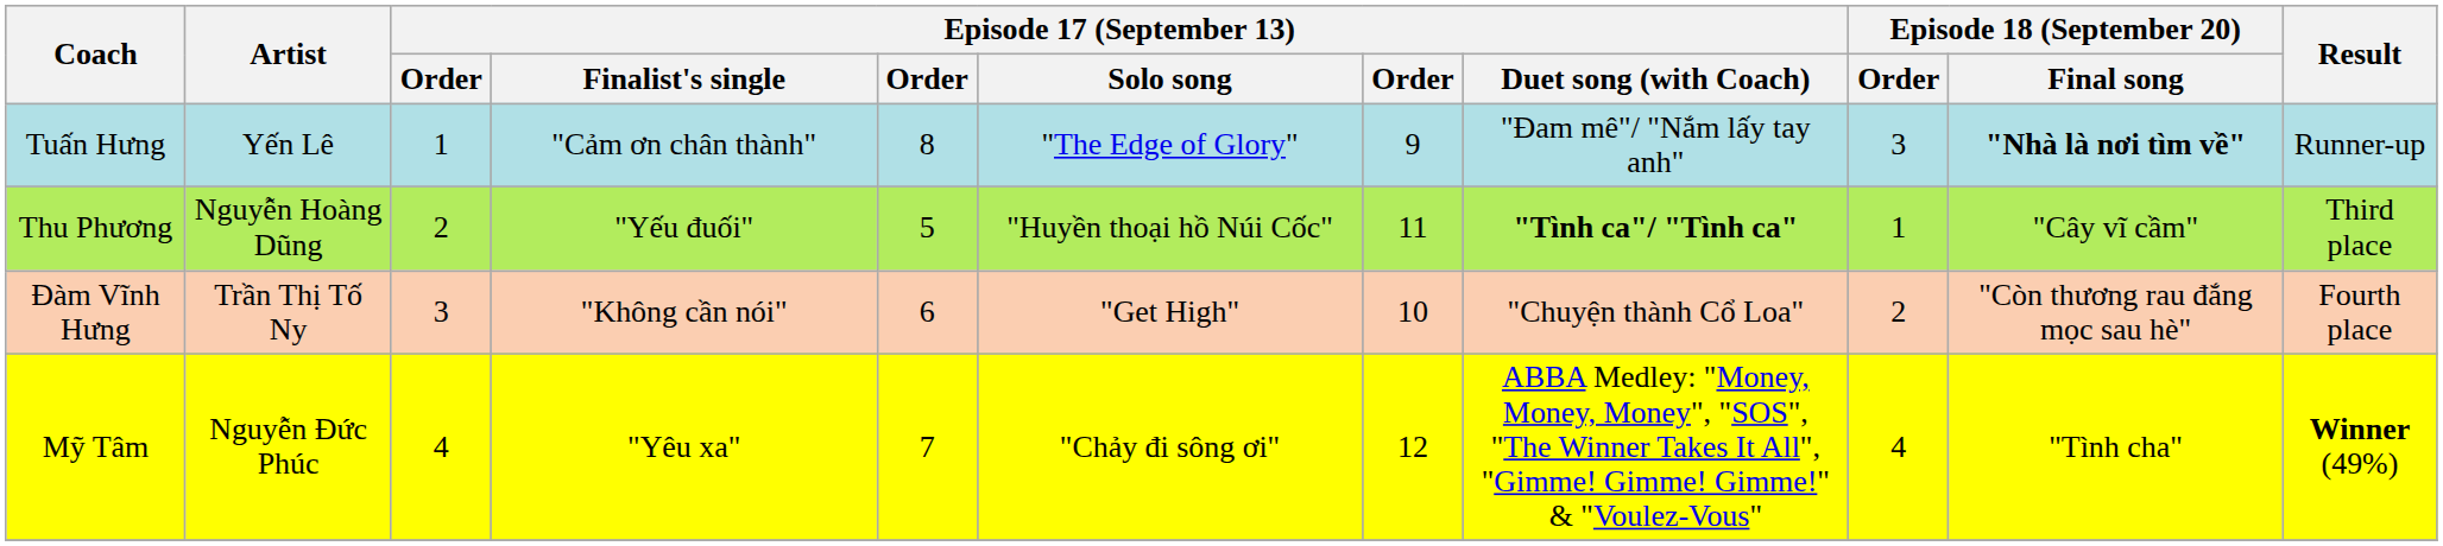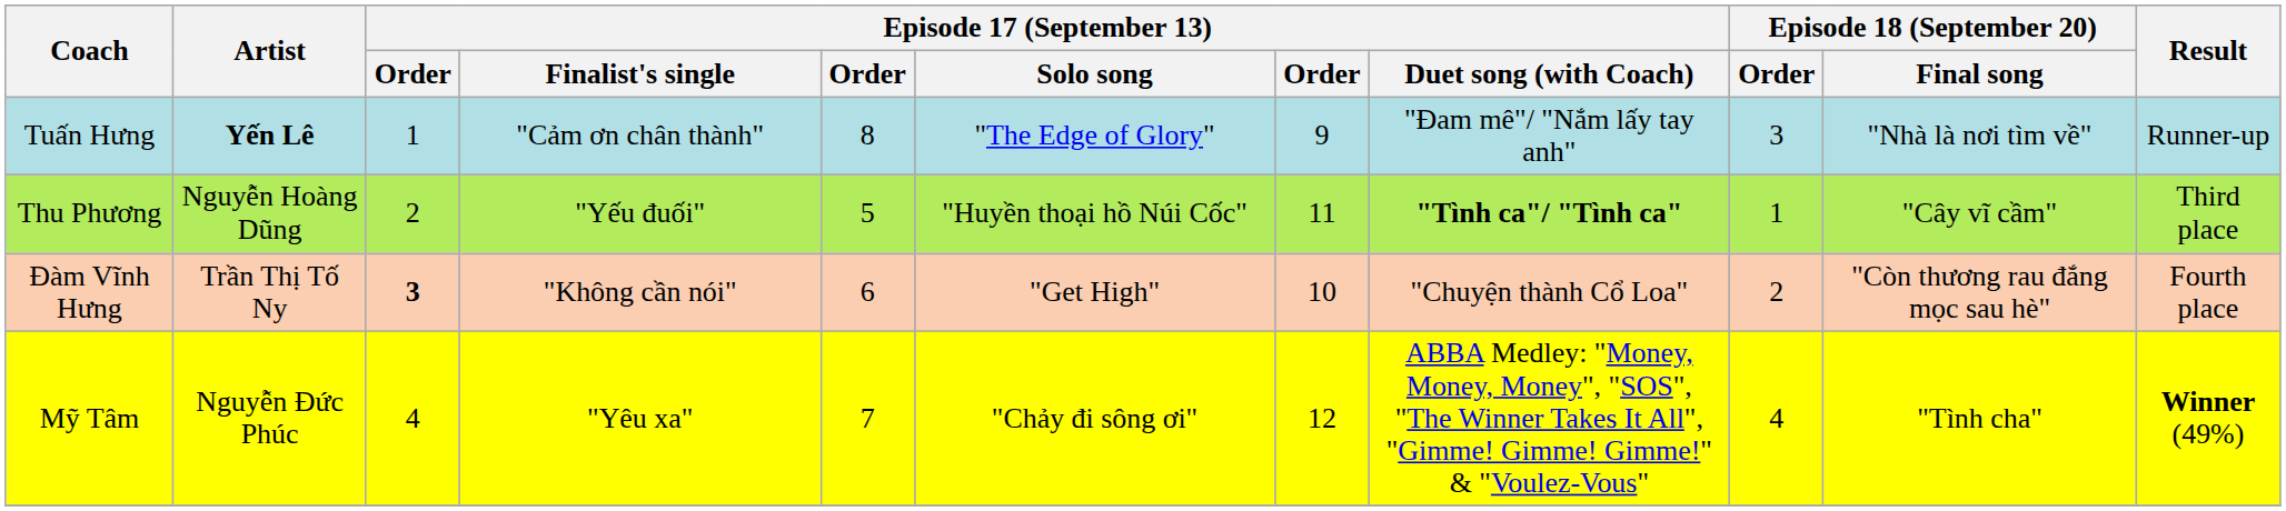Tuấn Hưng | Artist: normal -> bold
Tuấn Hưng | Episode 18 (September 20) / Final song: bold -> normal
Đàm Vĩnh Hưng | column 3: normal -> bold
